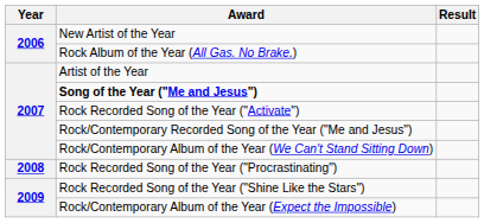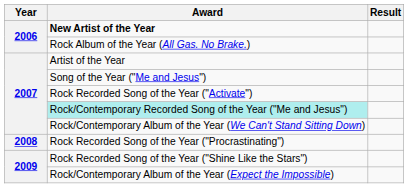New Artist of the Year | Award: normal -> bold
Song of the Year ("Me and Jesus") | Award: bold -> normal
Rock/Contemporary Recorded Song of the Year ("Me and Jesus") | Award: no background -> paleturquoise background
